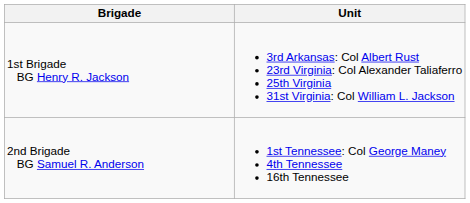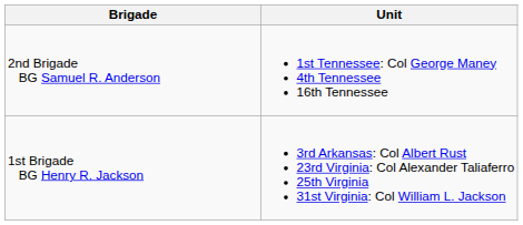rows swapped: 1st Brigade BG Henry R. Jackson <-> 2nd Brigade BG Samuel R. Anderson
